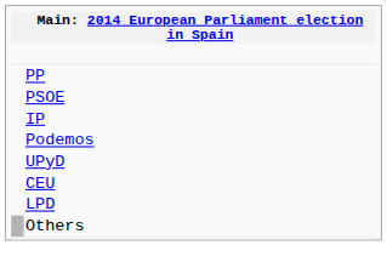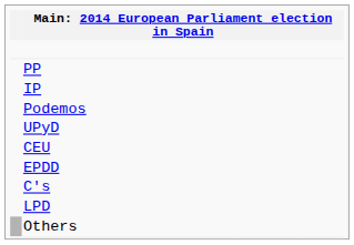- row: PSOE
+ row: EPDD
+ row: C's
